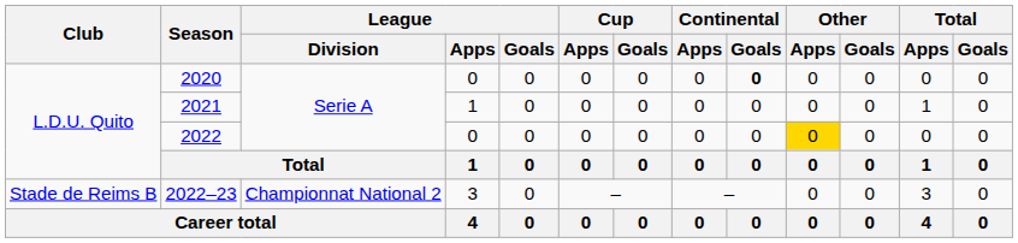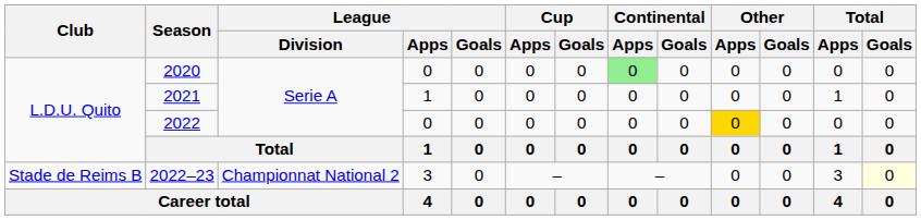2020 | Continental / Apps: no background -> lightgreen background
2020 | Continental / Goals: bold -> normal
2022–23 | Total / Goals: no background -> lightyellow background
